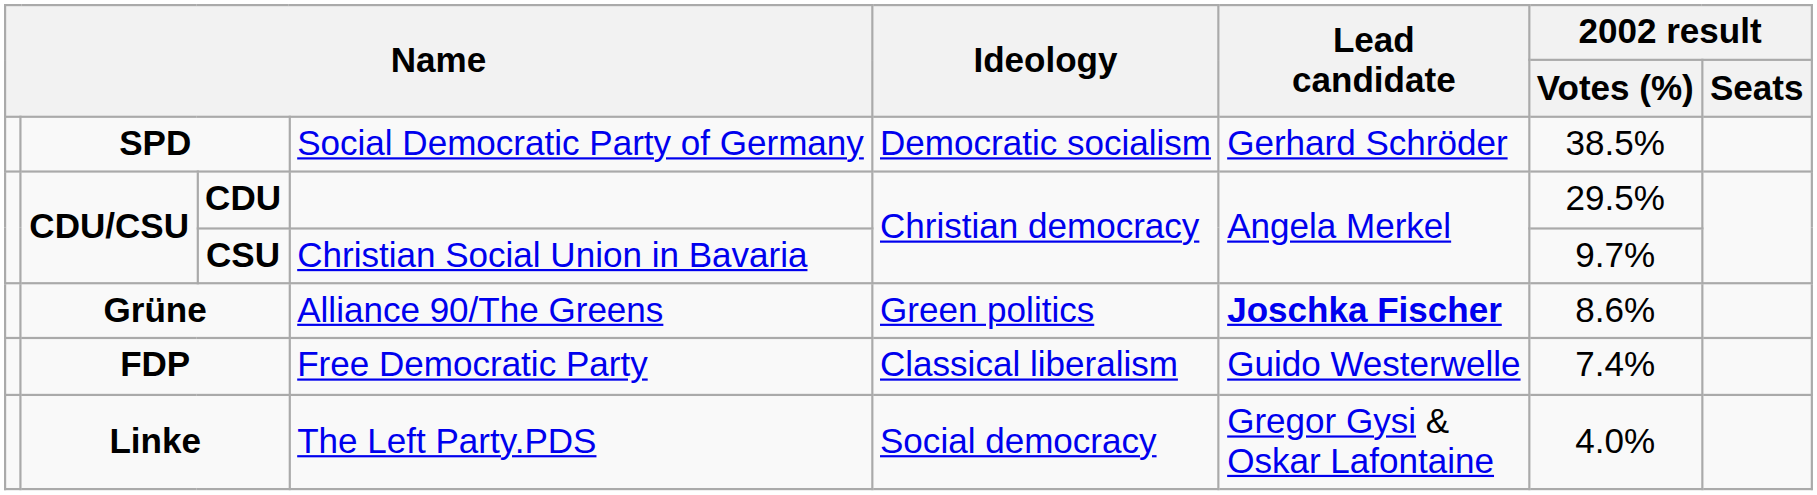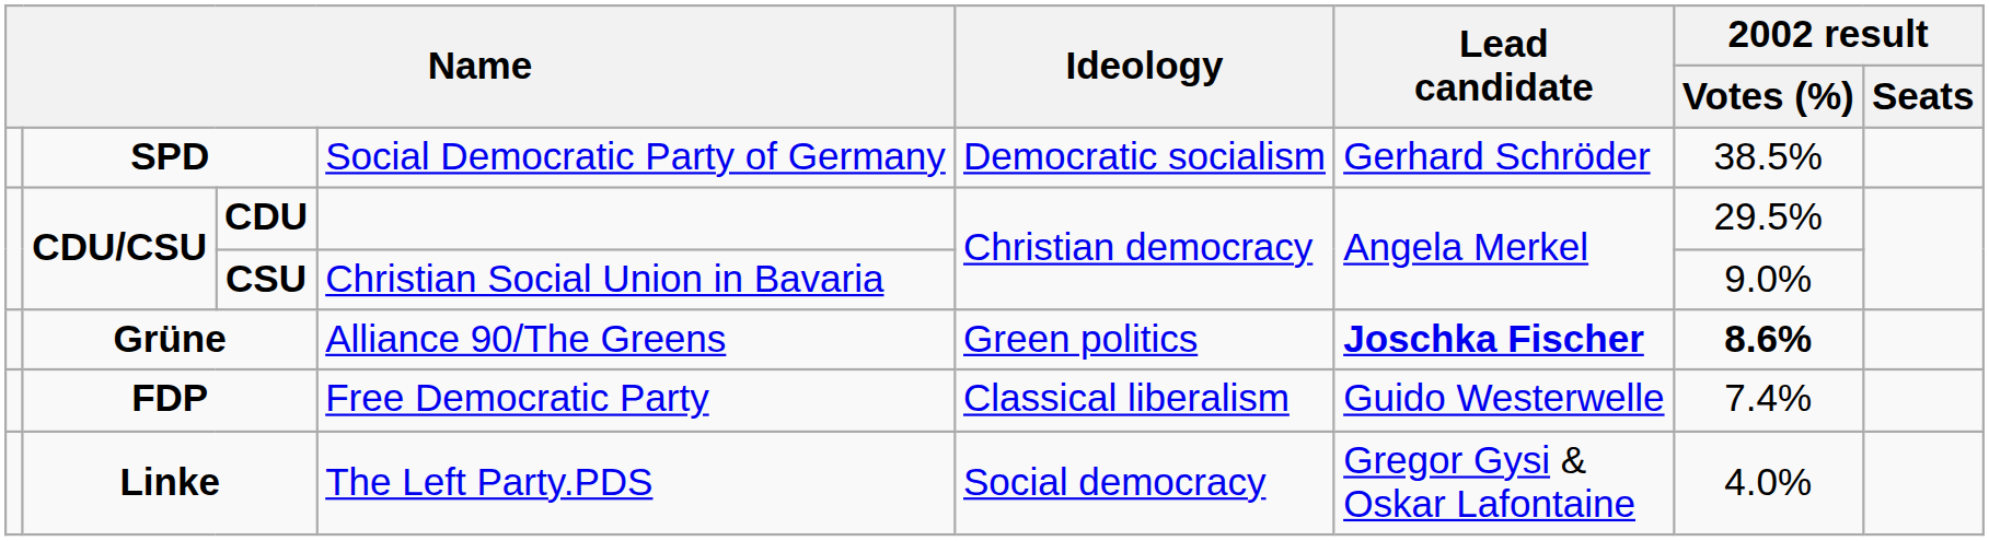CSU | 2002 result / Votes (%): 9.7% -> 9.0%
Grüne | 2002 result / Votes (%): normal -> bold
